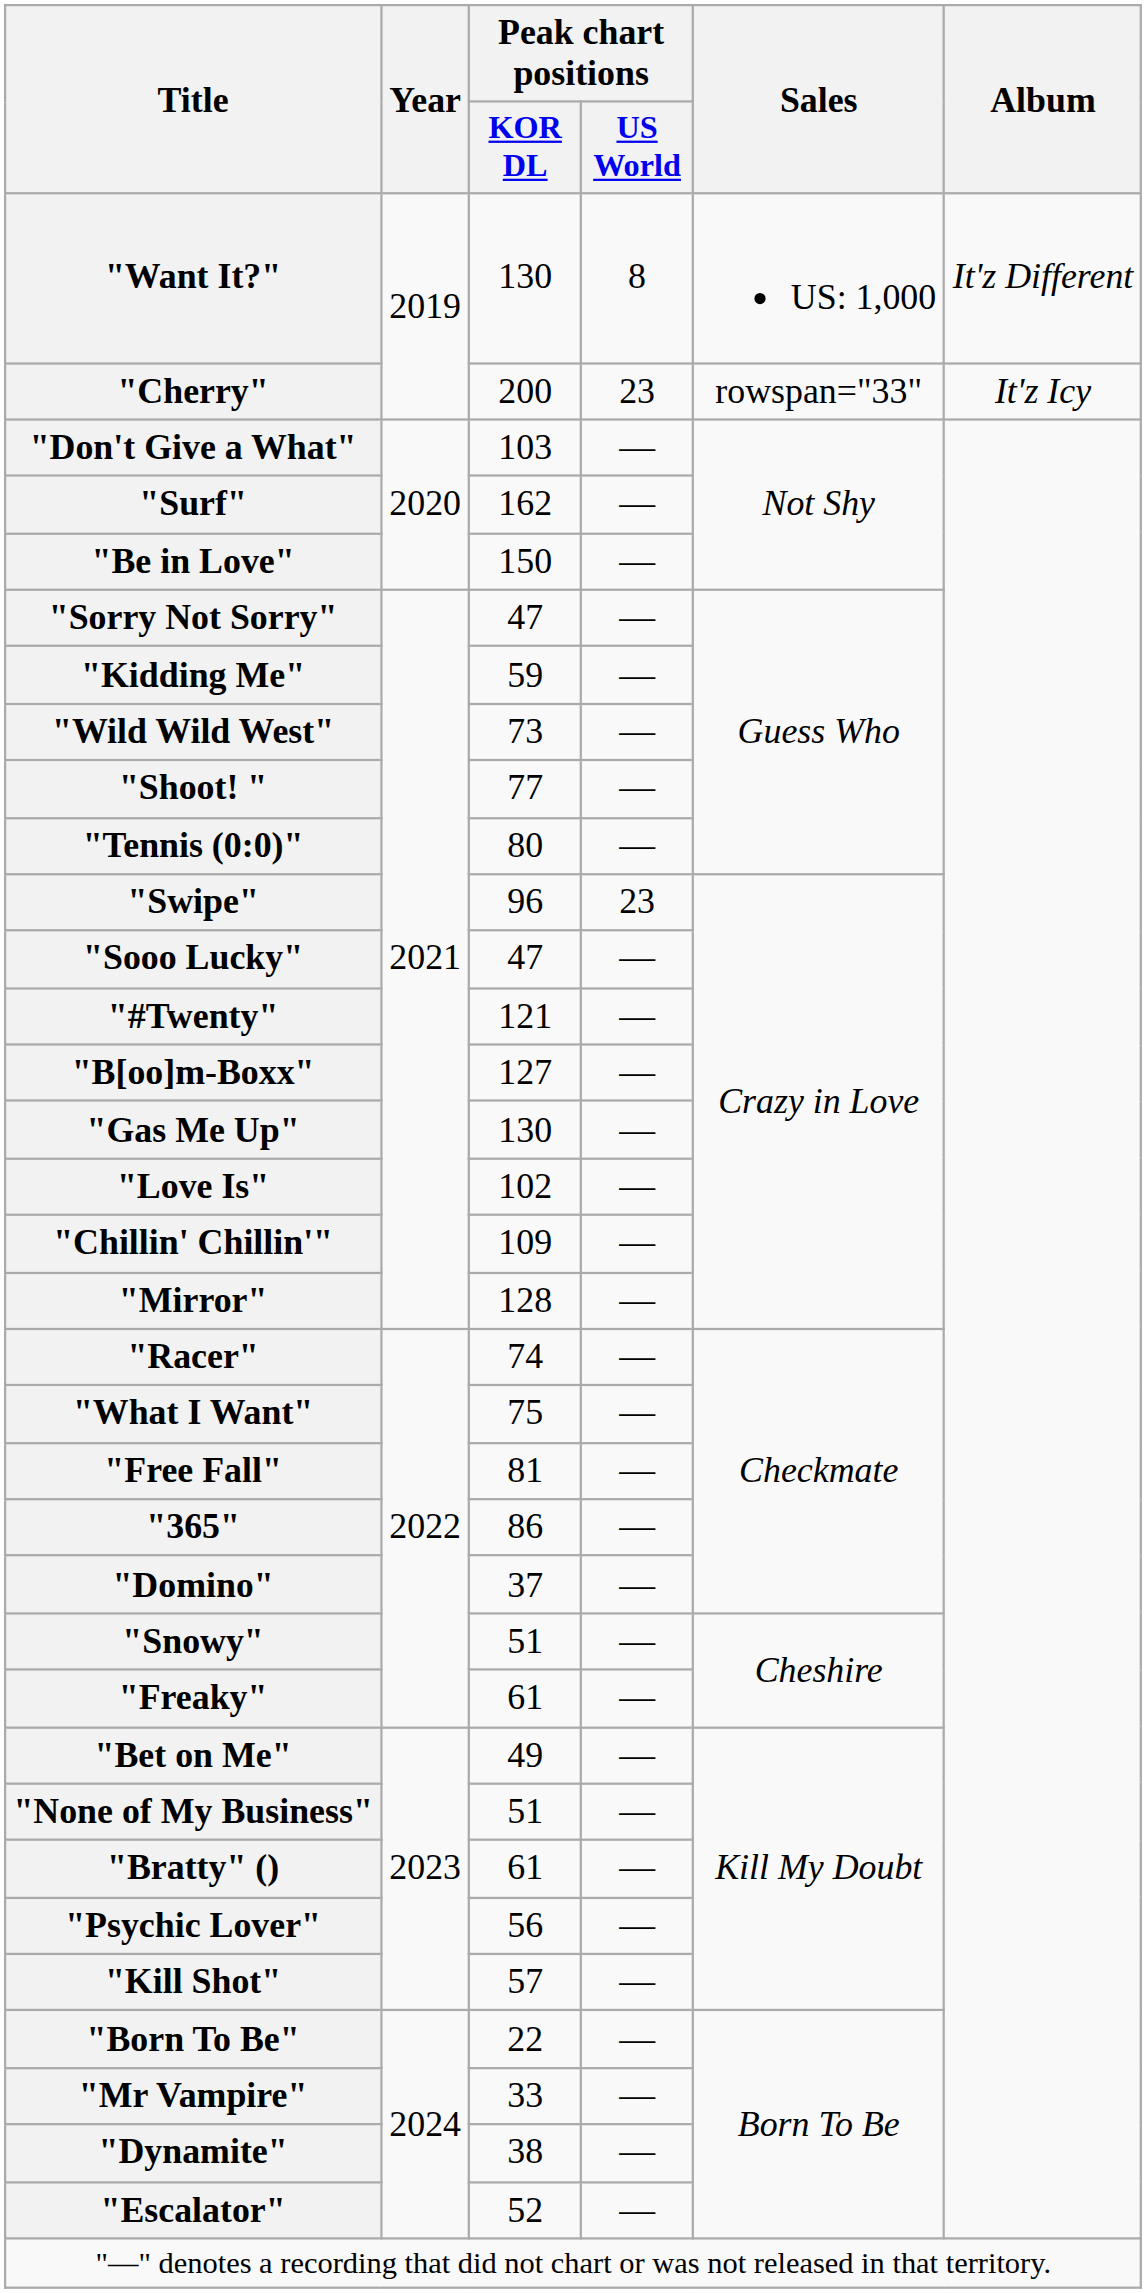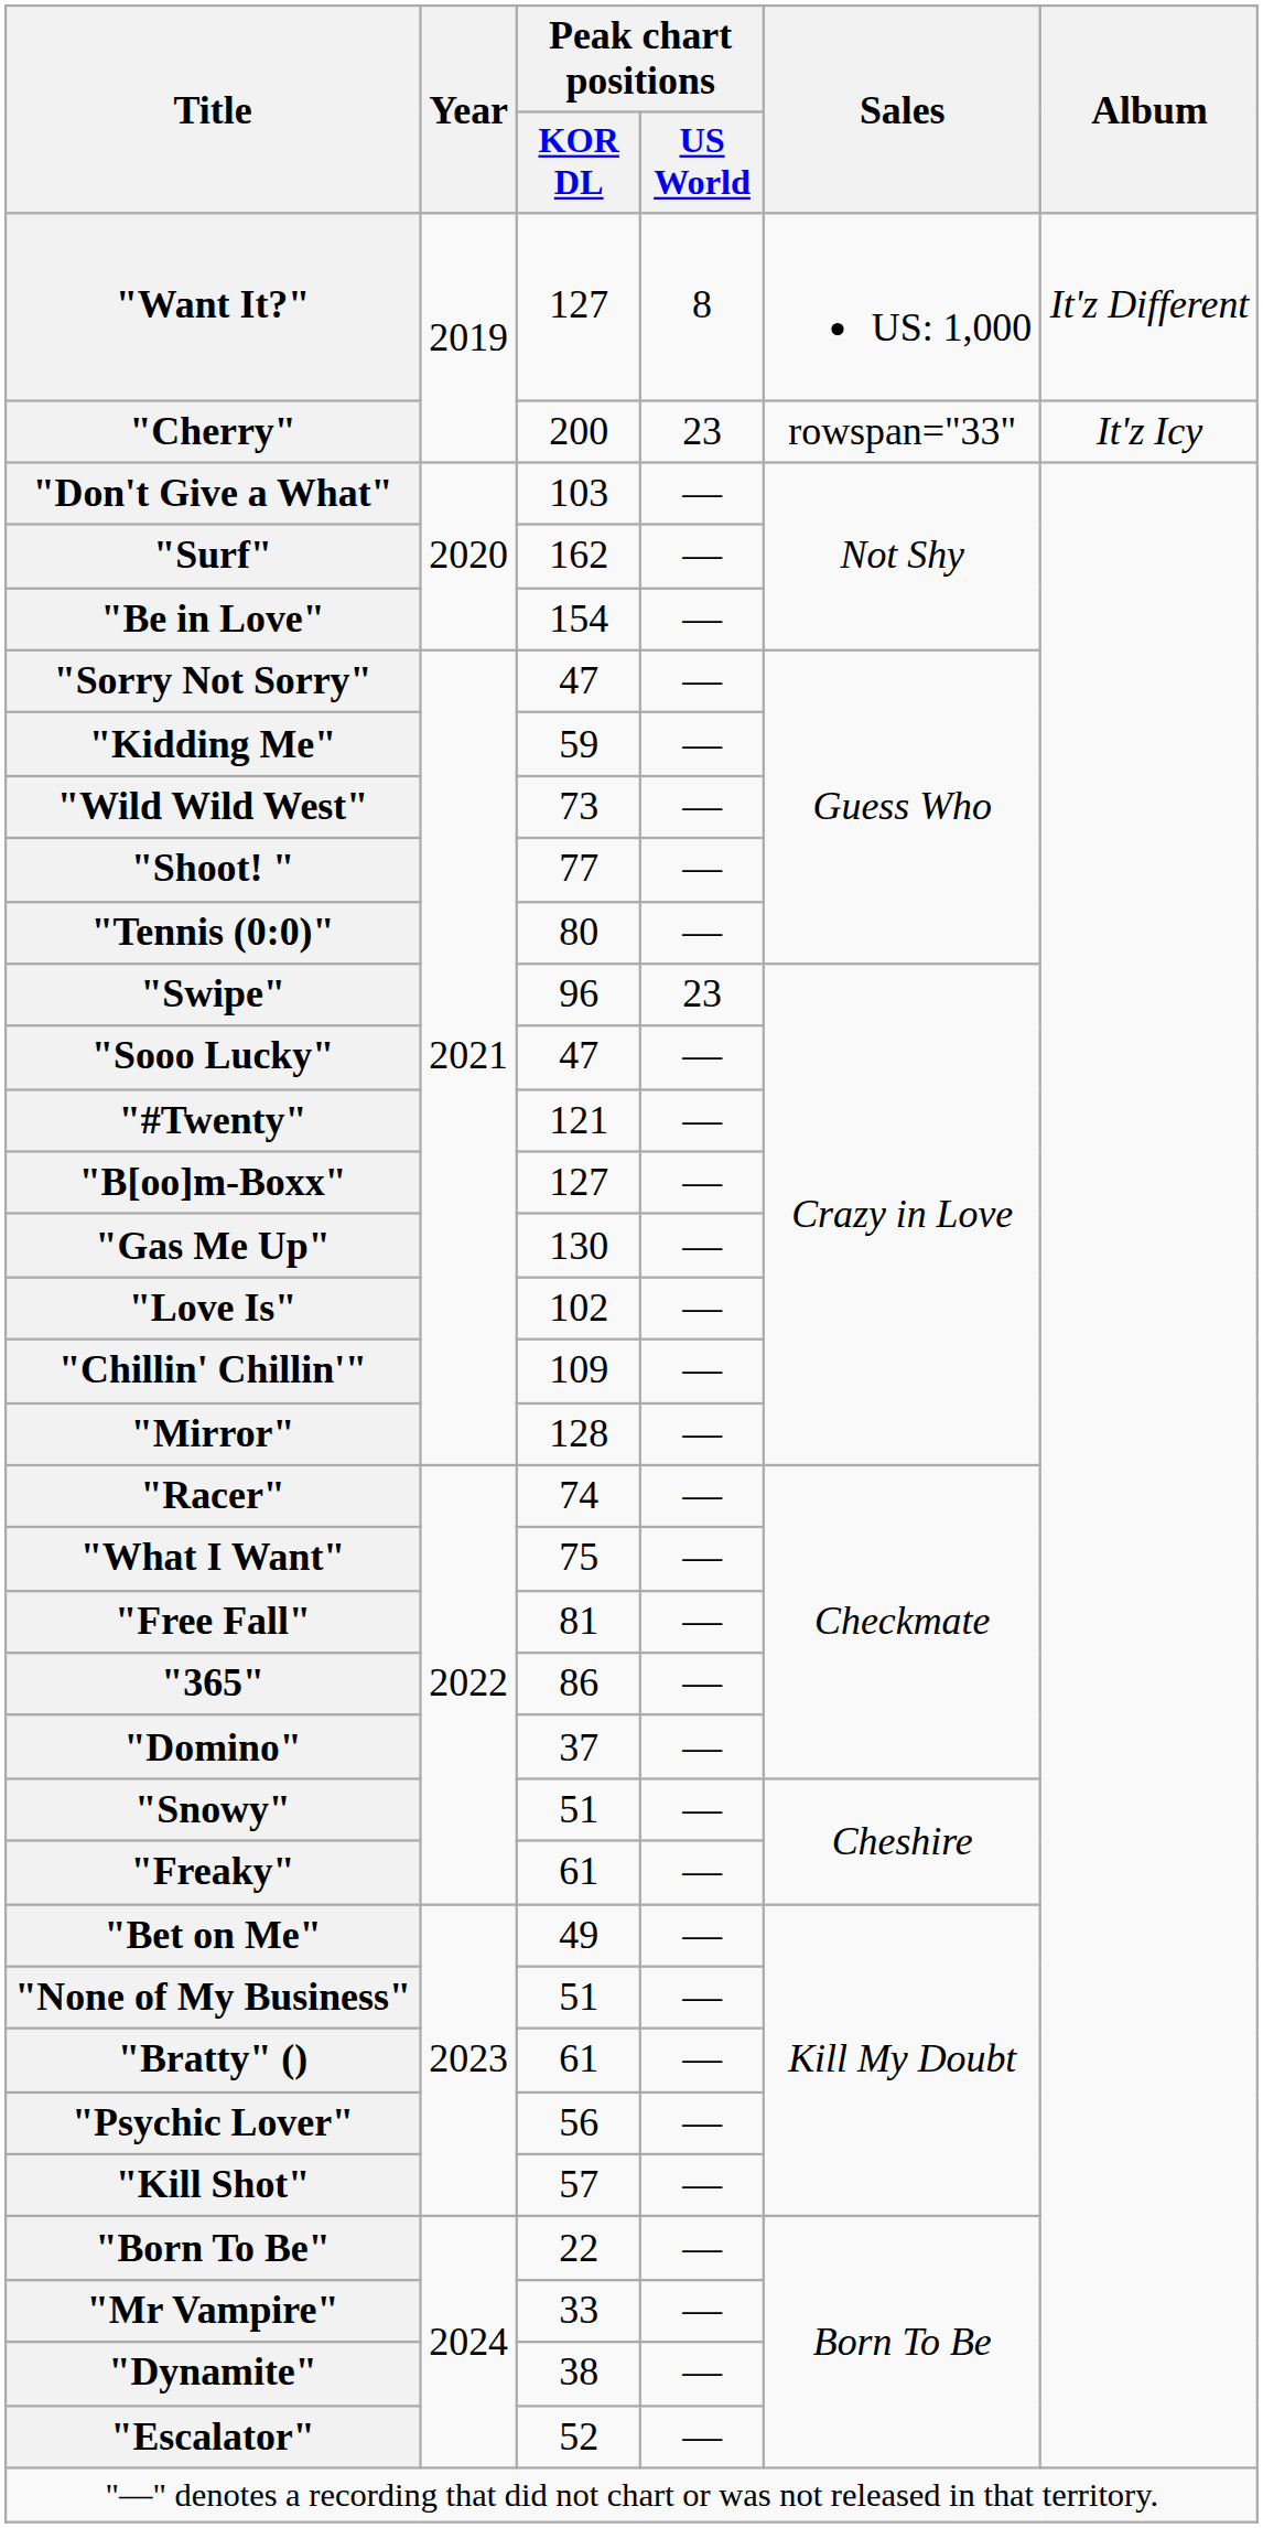"Want It?" | Peak chart positions / KOR DL: 130 -> 127
"Be in Love" | Peak chart positions / KOR DL: 150 -> 154
